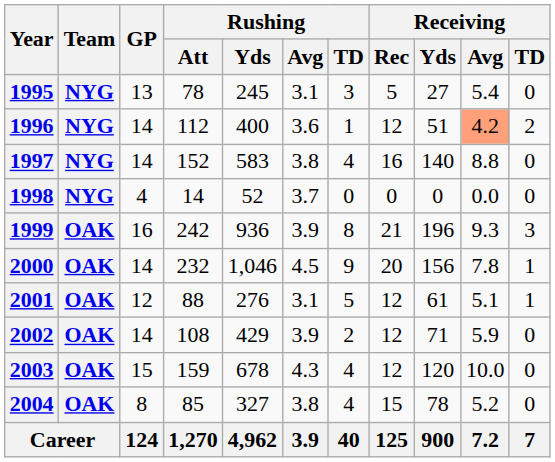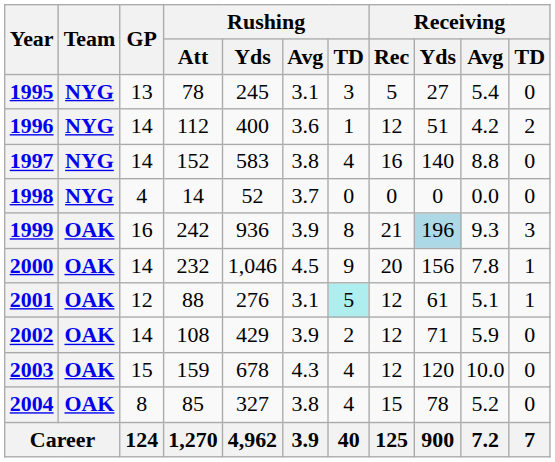1996 | Receiving / Avg: lightsalmon background -> no background
1999 | Receiving / Yds: no background -> lightblue background
2001 | Rushing / TD: no background -> paleturquoise background
